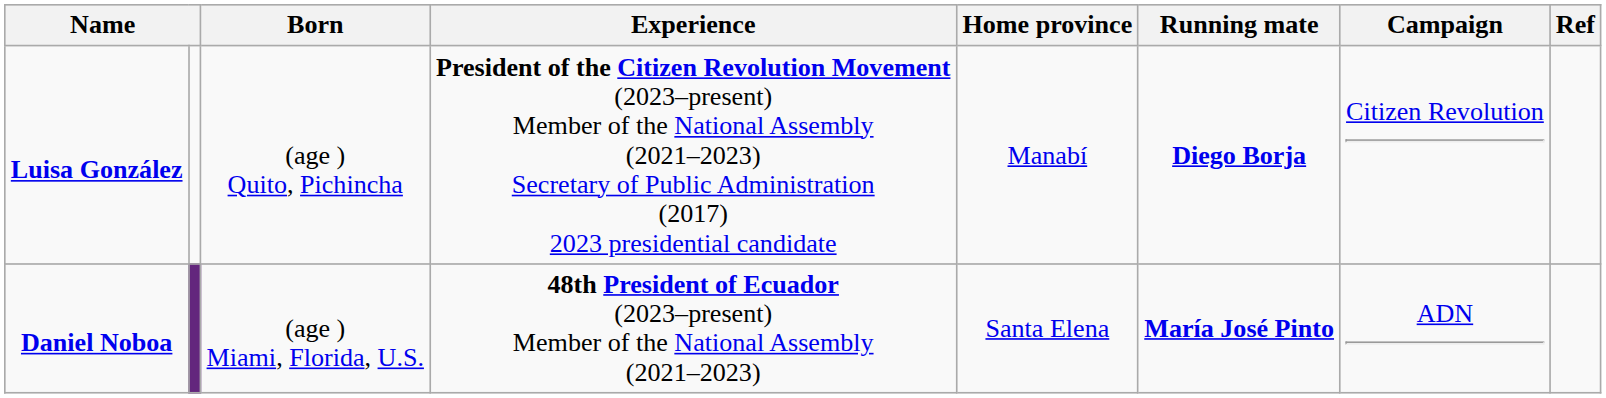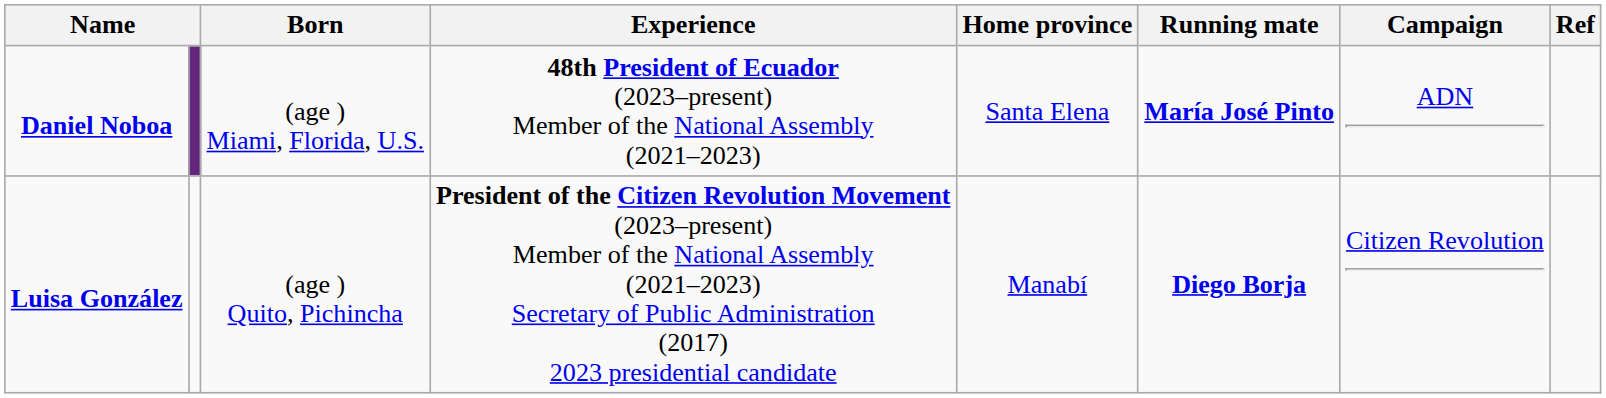rows swapped: Luisa González <-> Daniel Noboa
